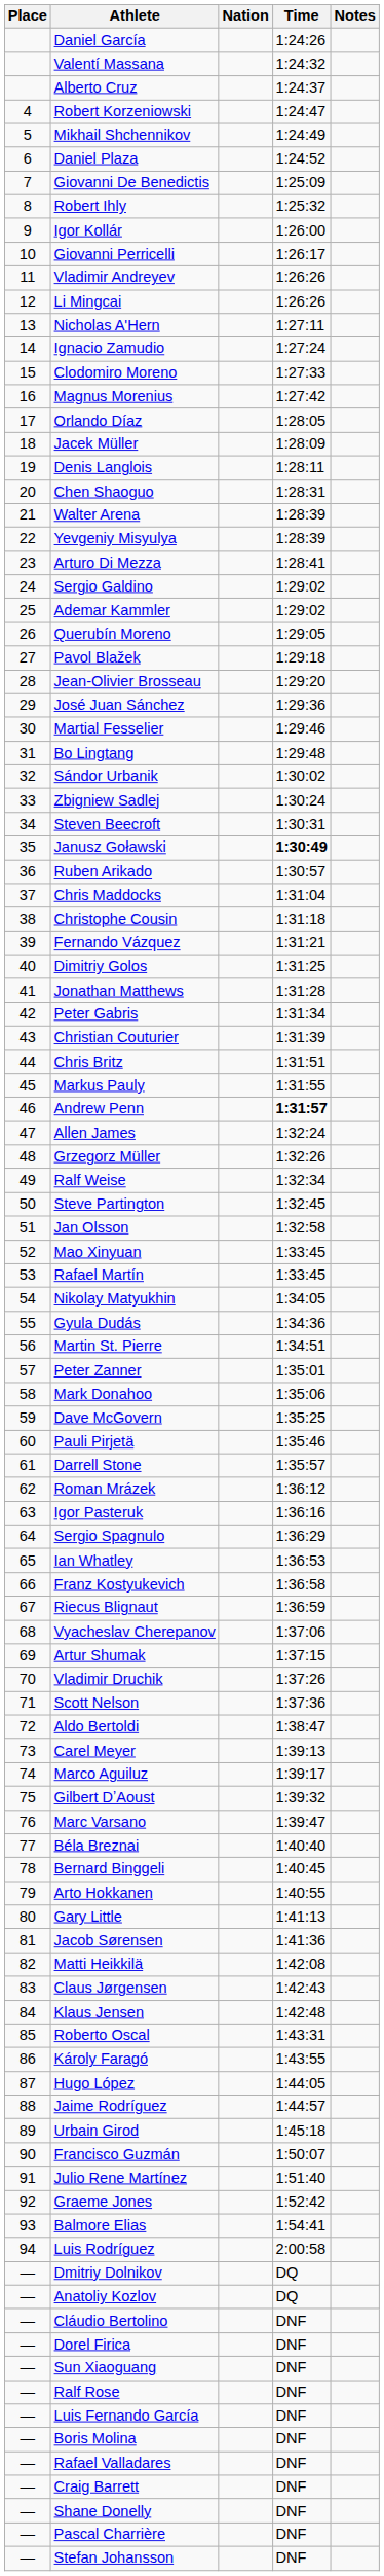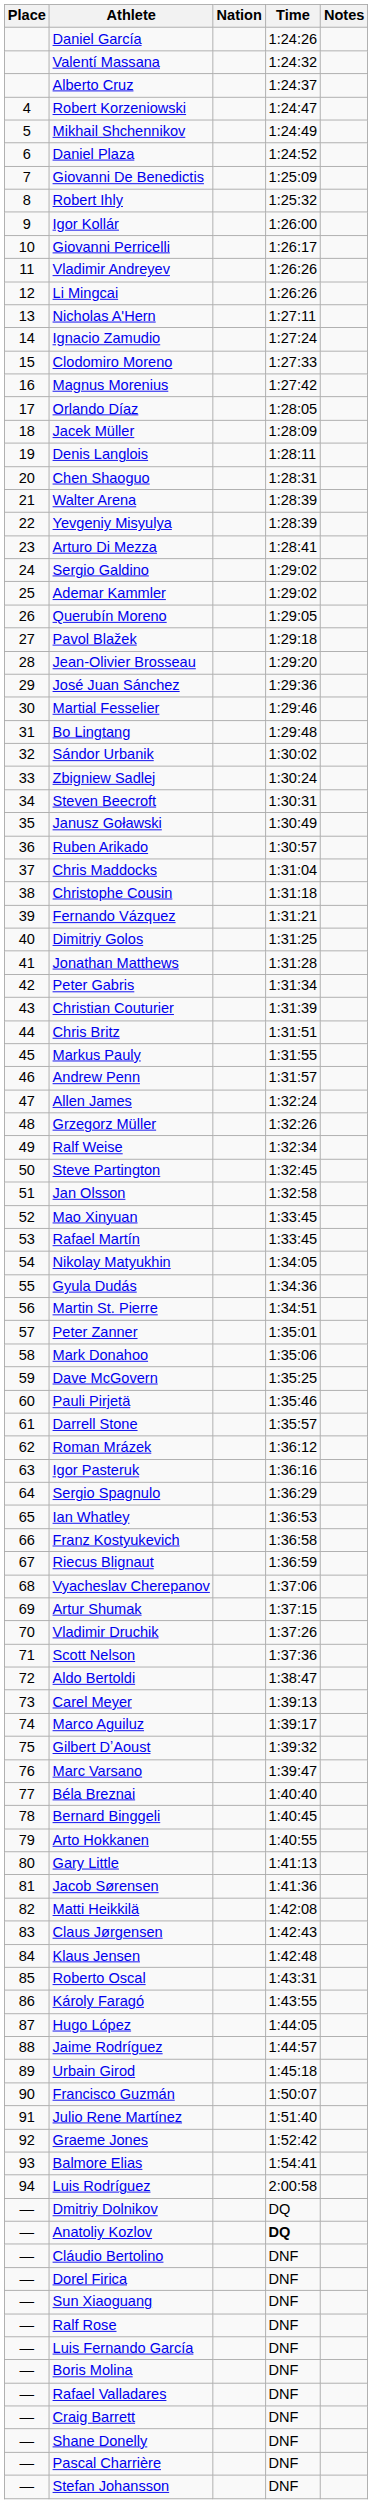Janusz Goławski | Time: bold -> normal
Andrew Penn | Time: bold -> normal
Anatoliy Kozlov | Time: normal -> bold
